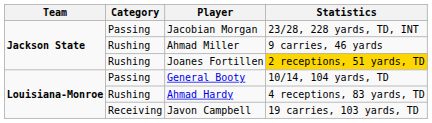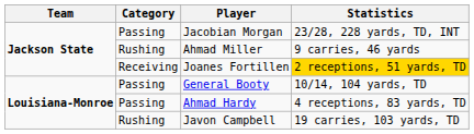Joanes Fortillen | Category: Rushing -> Receiving
Ahmad Hardy | Category: Rushing -> Passing
Javon Campbell | Category: Receiving -> Rushing
